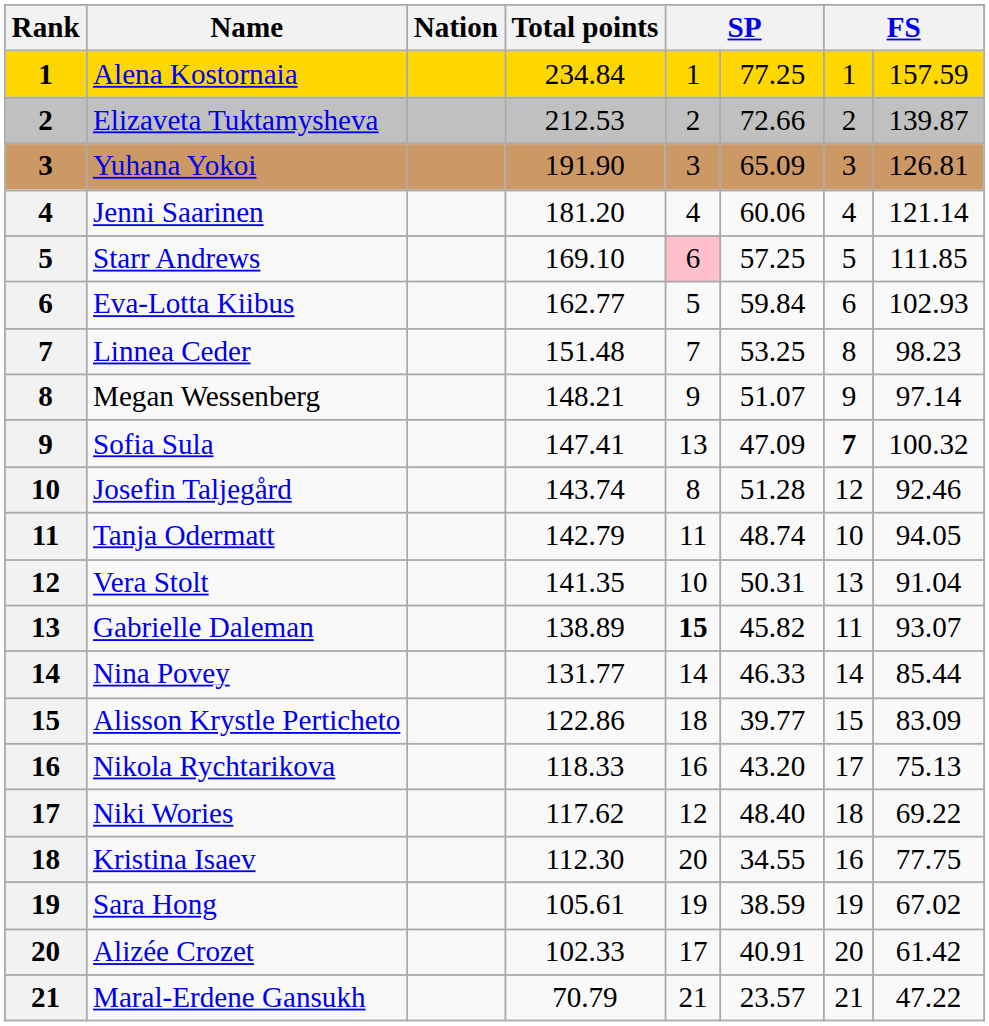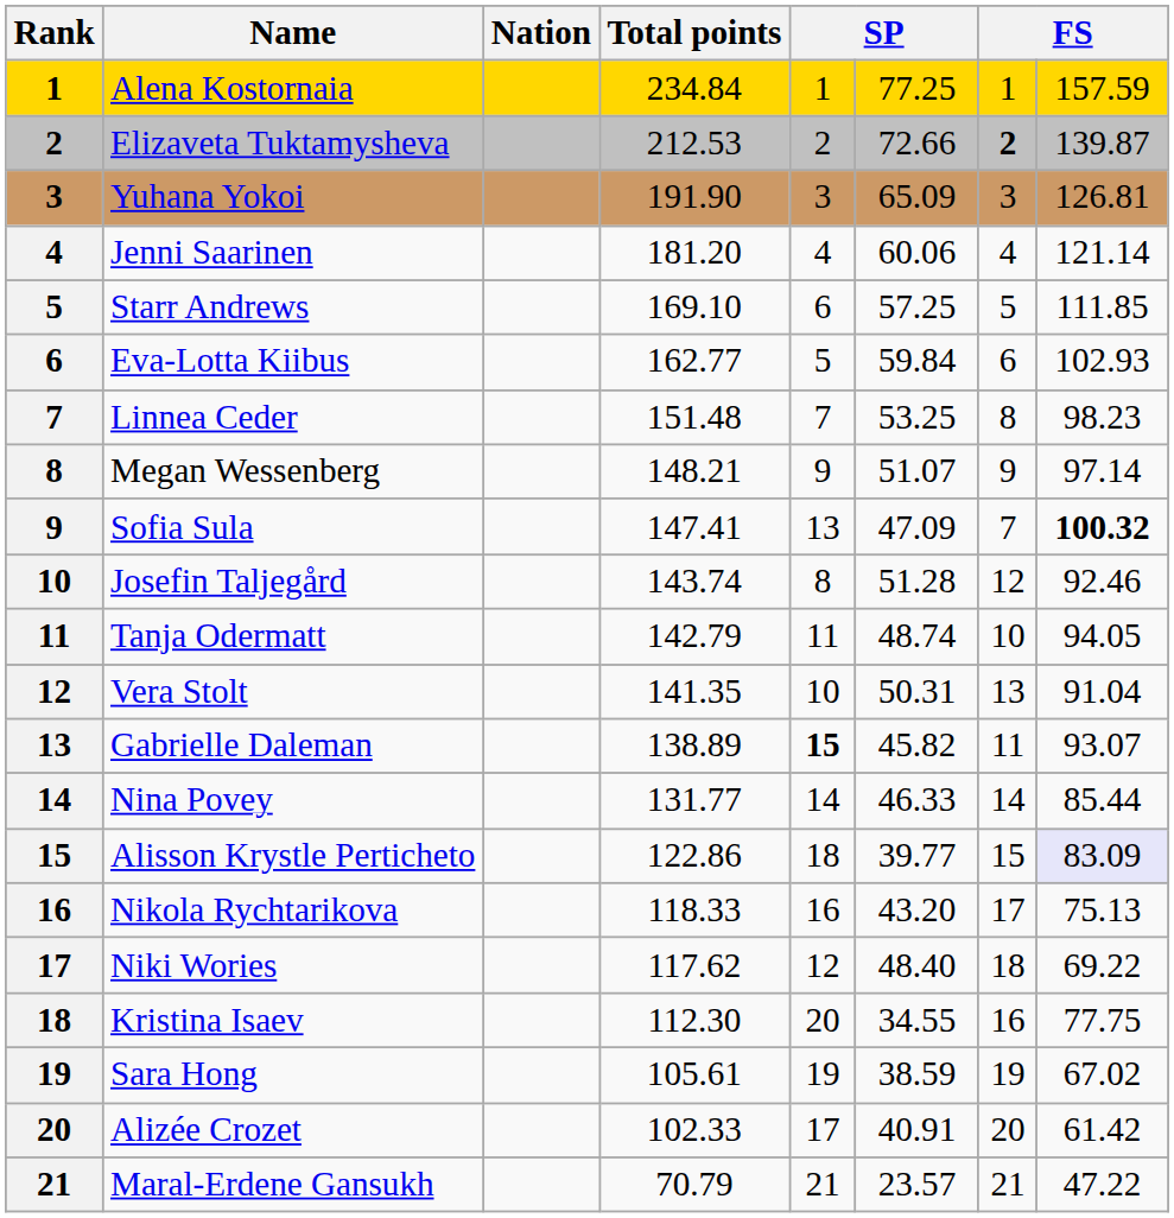Elizaveta Tuktamysheva | column 7: normal -> bold
Starr Andrews | column 5: pink background -> no background
Sofia Sula | column 7: bold -> normal
Sofia Sula | column 8: normal -> bold
Alisson Krystle Perticheto | column 8: no background -> lavender background
